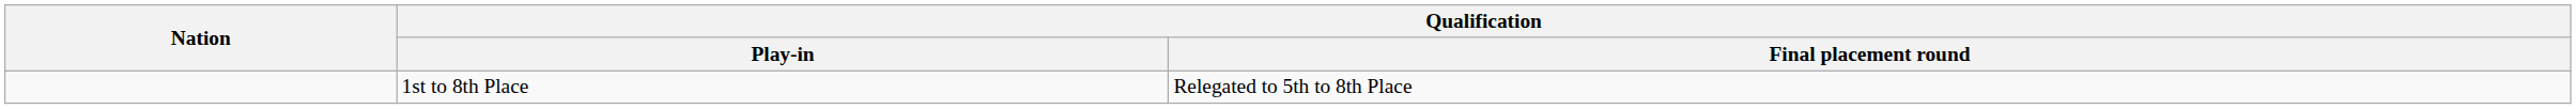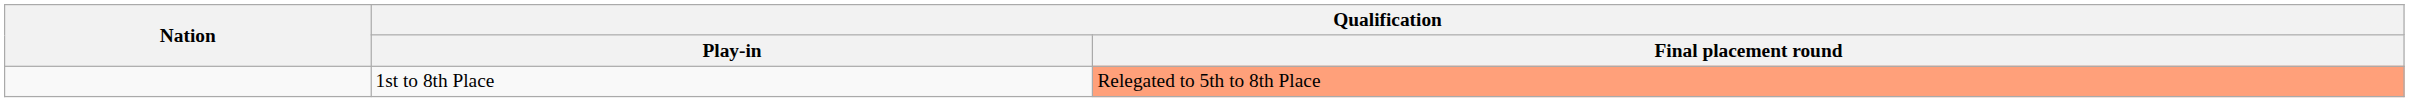1st to 8th Place | Qualification / Final placement round: no background -> lightsalmon background
